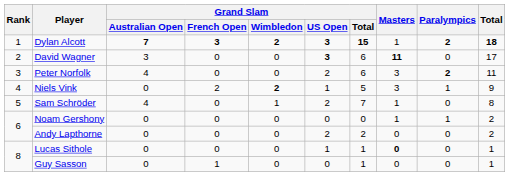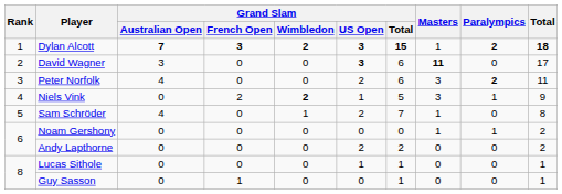Lucas Sithole | Masters: bold -> normal
